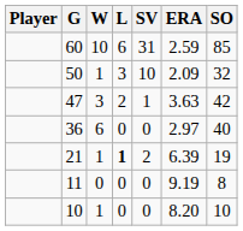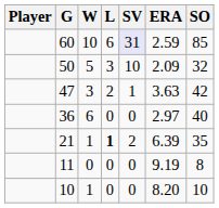60 | SV: no background -> lavender background
50 | W: 1 -> 5
21 | SO: 19 -> 35
